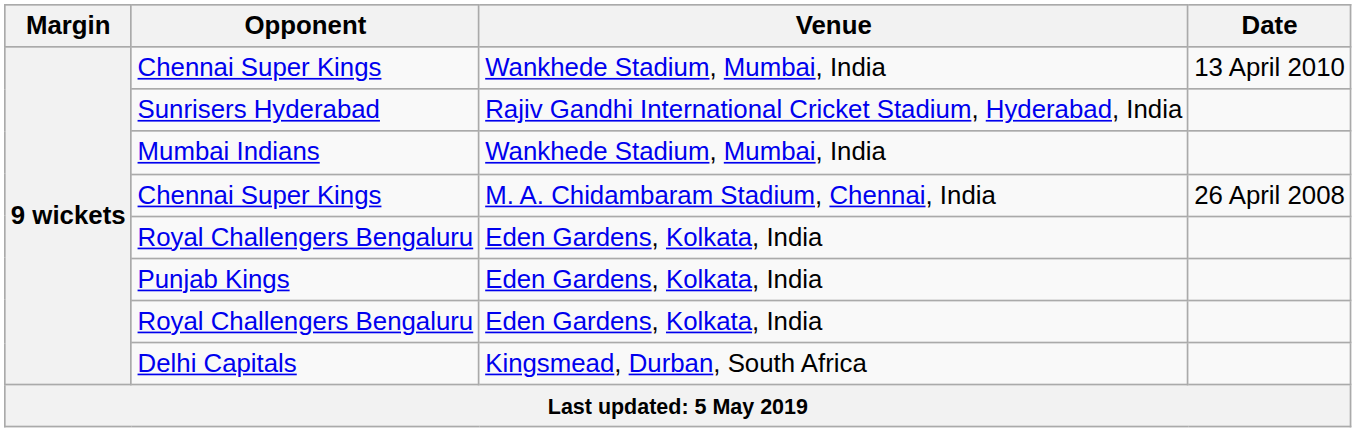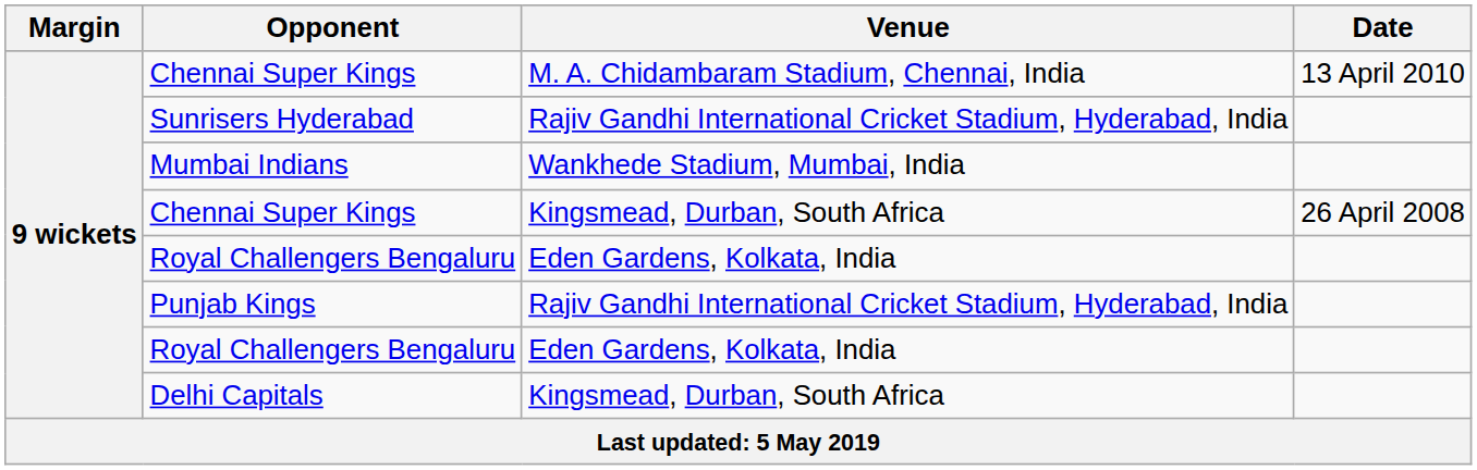Chennai Super Kings / 13 April 2010 | Venue: Wankhede Stadium, Mumbai, India -> M. A. Chidambaram Stadium, Chennai, India
Chennai Super Kings / 26 April 2008 | Venue: M. A. Chidambaram Stadium, Chennai, India -> Kingsmead, Durban, South Africa
Punjab Kings | Venue: Eden Gardens, Kolkata, India -> Rajiv Gandhi International Cricket Stadium, Hyderabad, India
